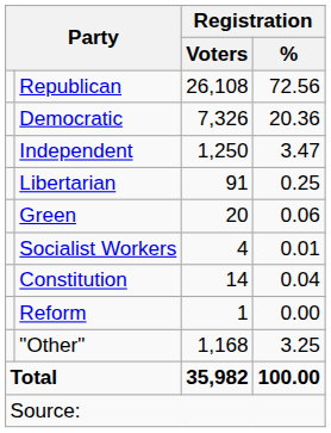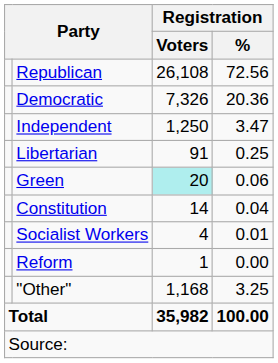Green | Registration / Voters: no background -> paleturquoise background
rows swapped: Constitution <-> Socialist Workers
